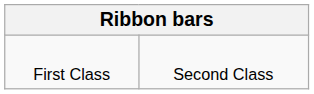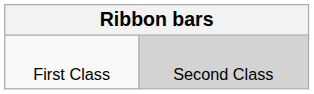First Class | column 2: no background -> lightgrey background
